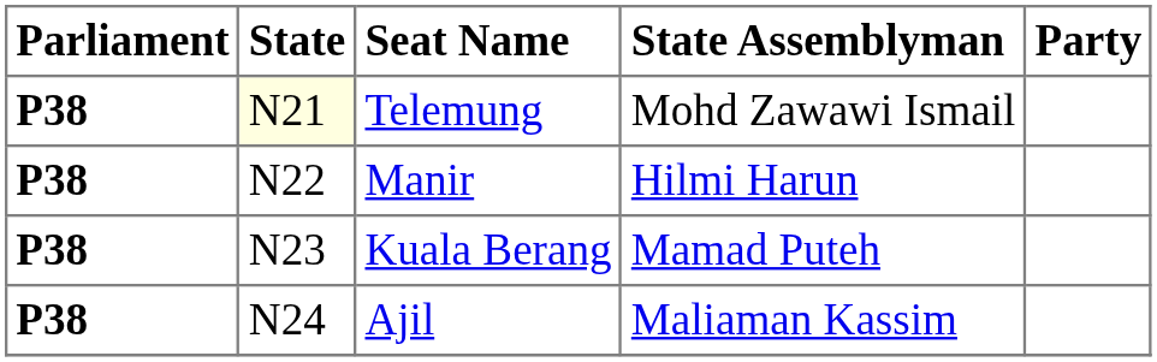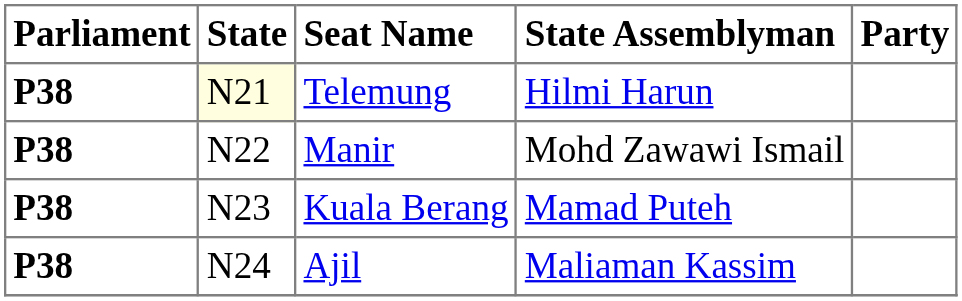Telemung | State Assemblyman: Mohd Zawawi Ismail -> Hilmi Harun
Manir | State Assemblyman: Hilmi Harun -> Mohd Zawawi Ismail
